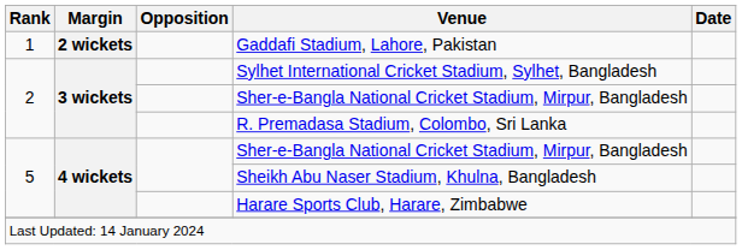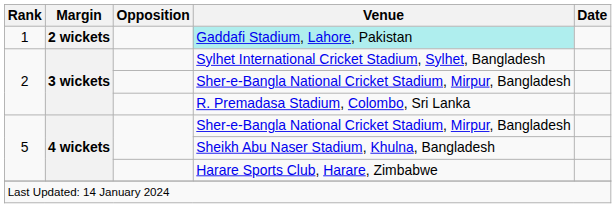Gaddafi Stadium, Lahore, Pakistan | Venue: no background -> paleturquoise background
